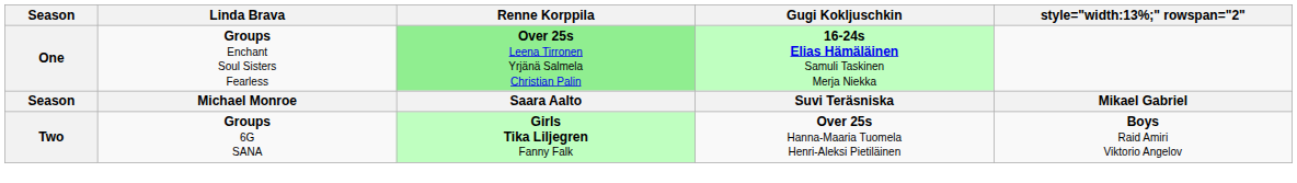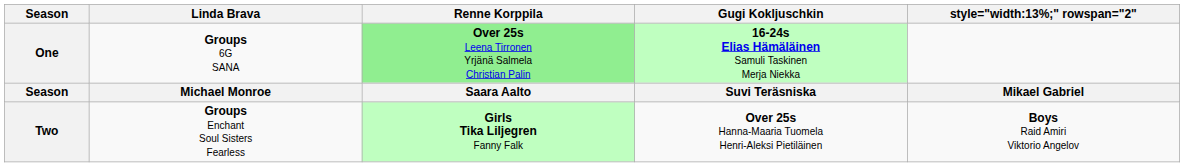One | Linda Brava: Groups Enchant Soul Sisters Fearless -> Groups 6G SANA
Two | Linda Brava: Groups 6G SANA -> Groups Enchant Soul Sisters Fearless
